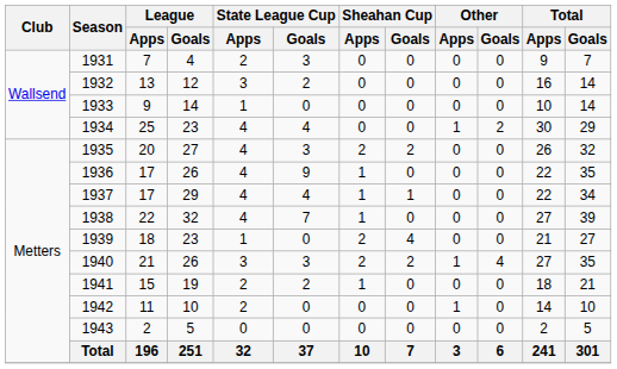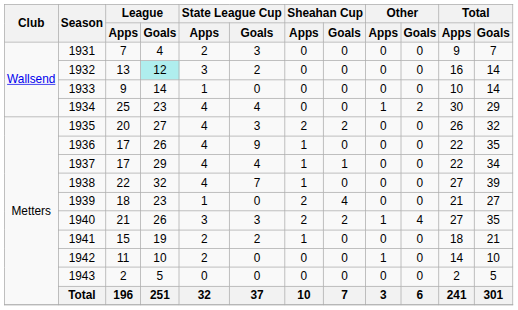1932 | League / Goals: no background -> paleturquoise background
